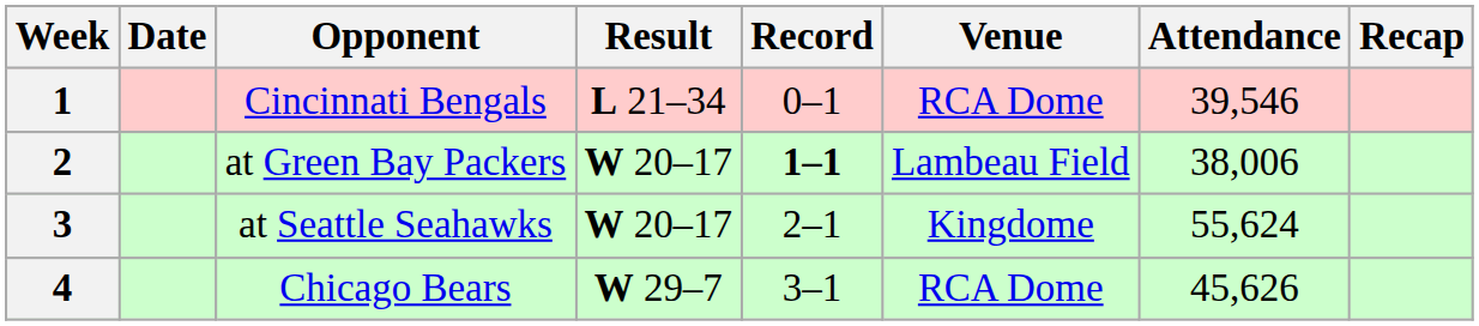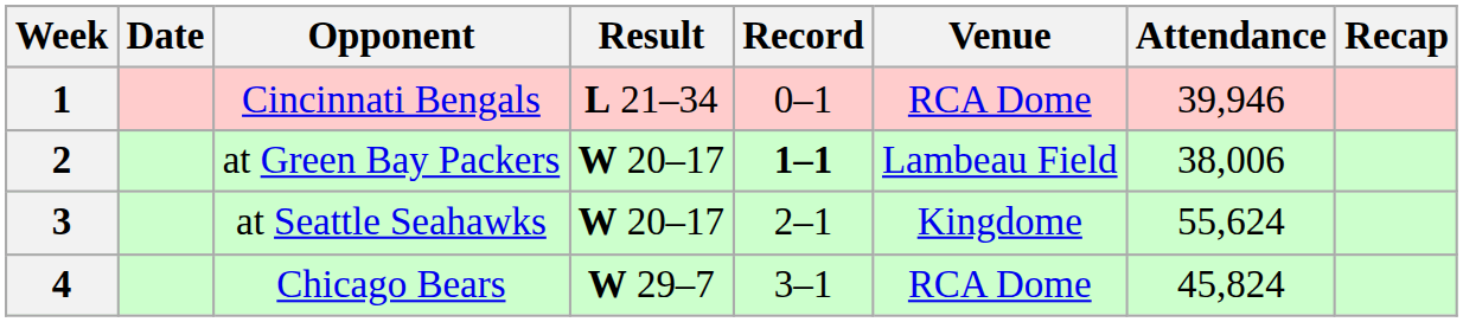1 | Attendance: 39,546 -> 39,946
4 | Attendance: 45,626 -> 45,824
